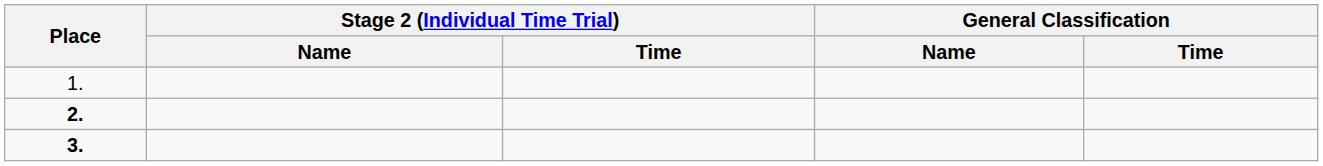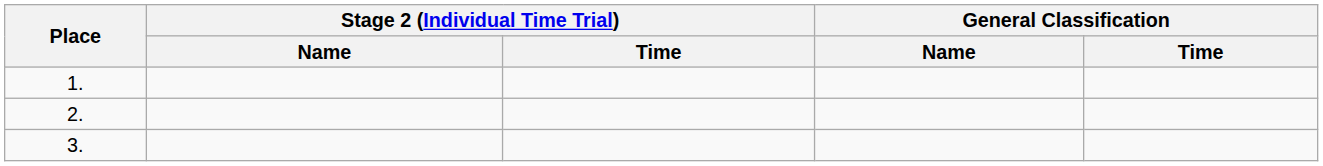2. | Place: bold -> normal
3. | Place: bold -> normal
